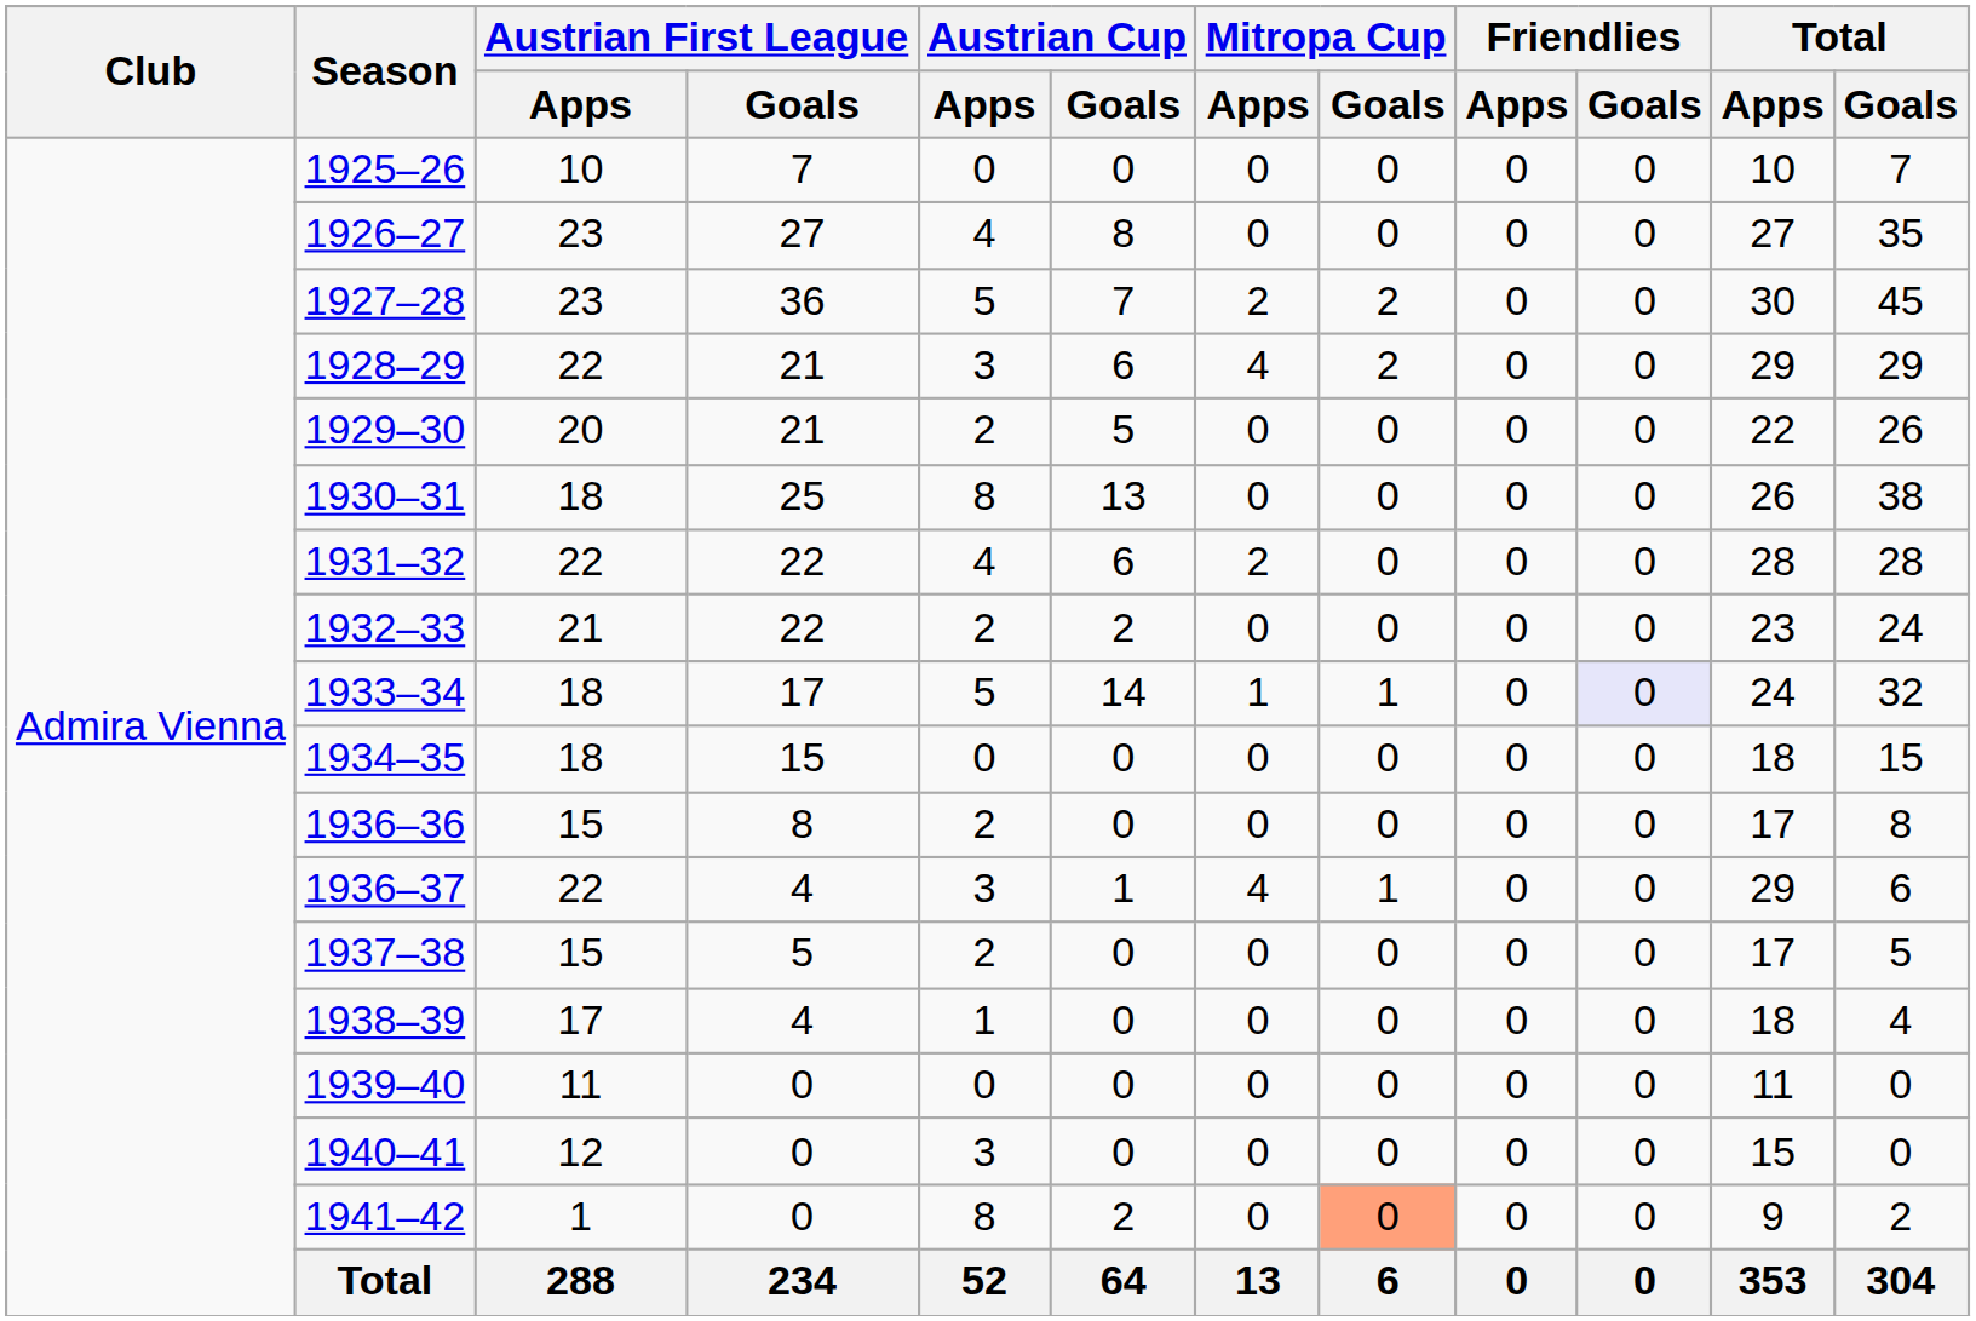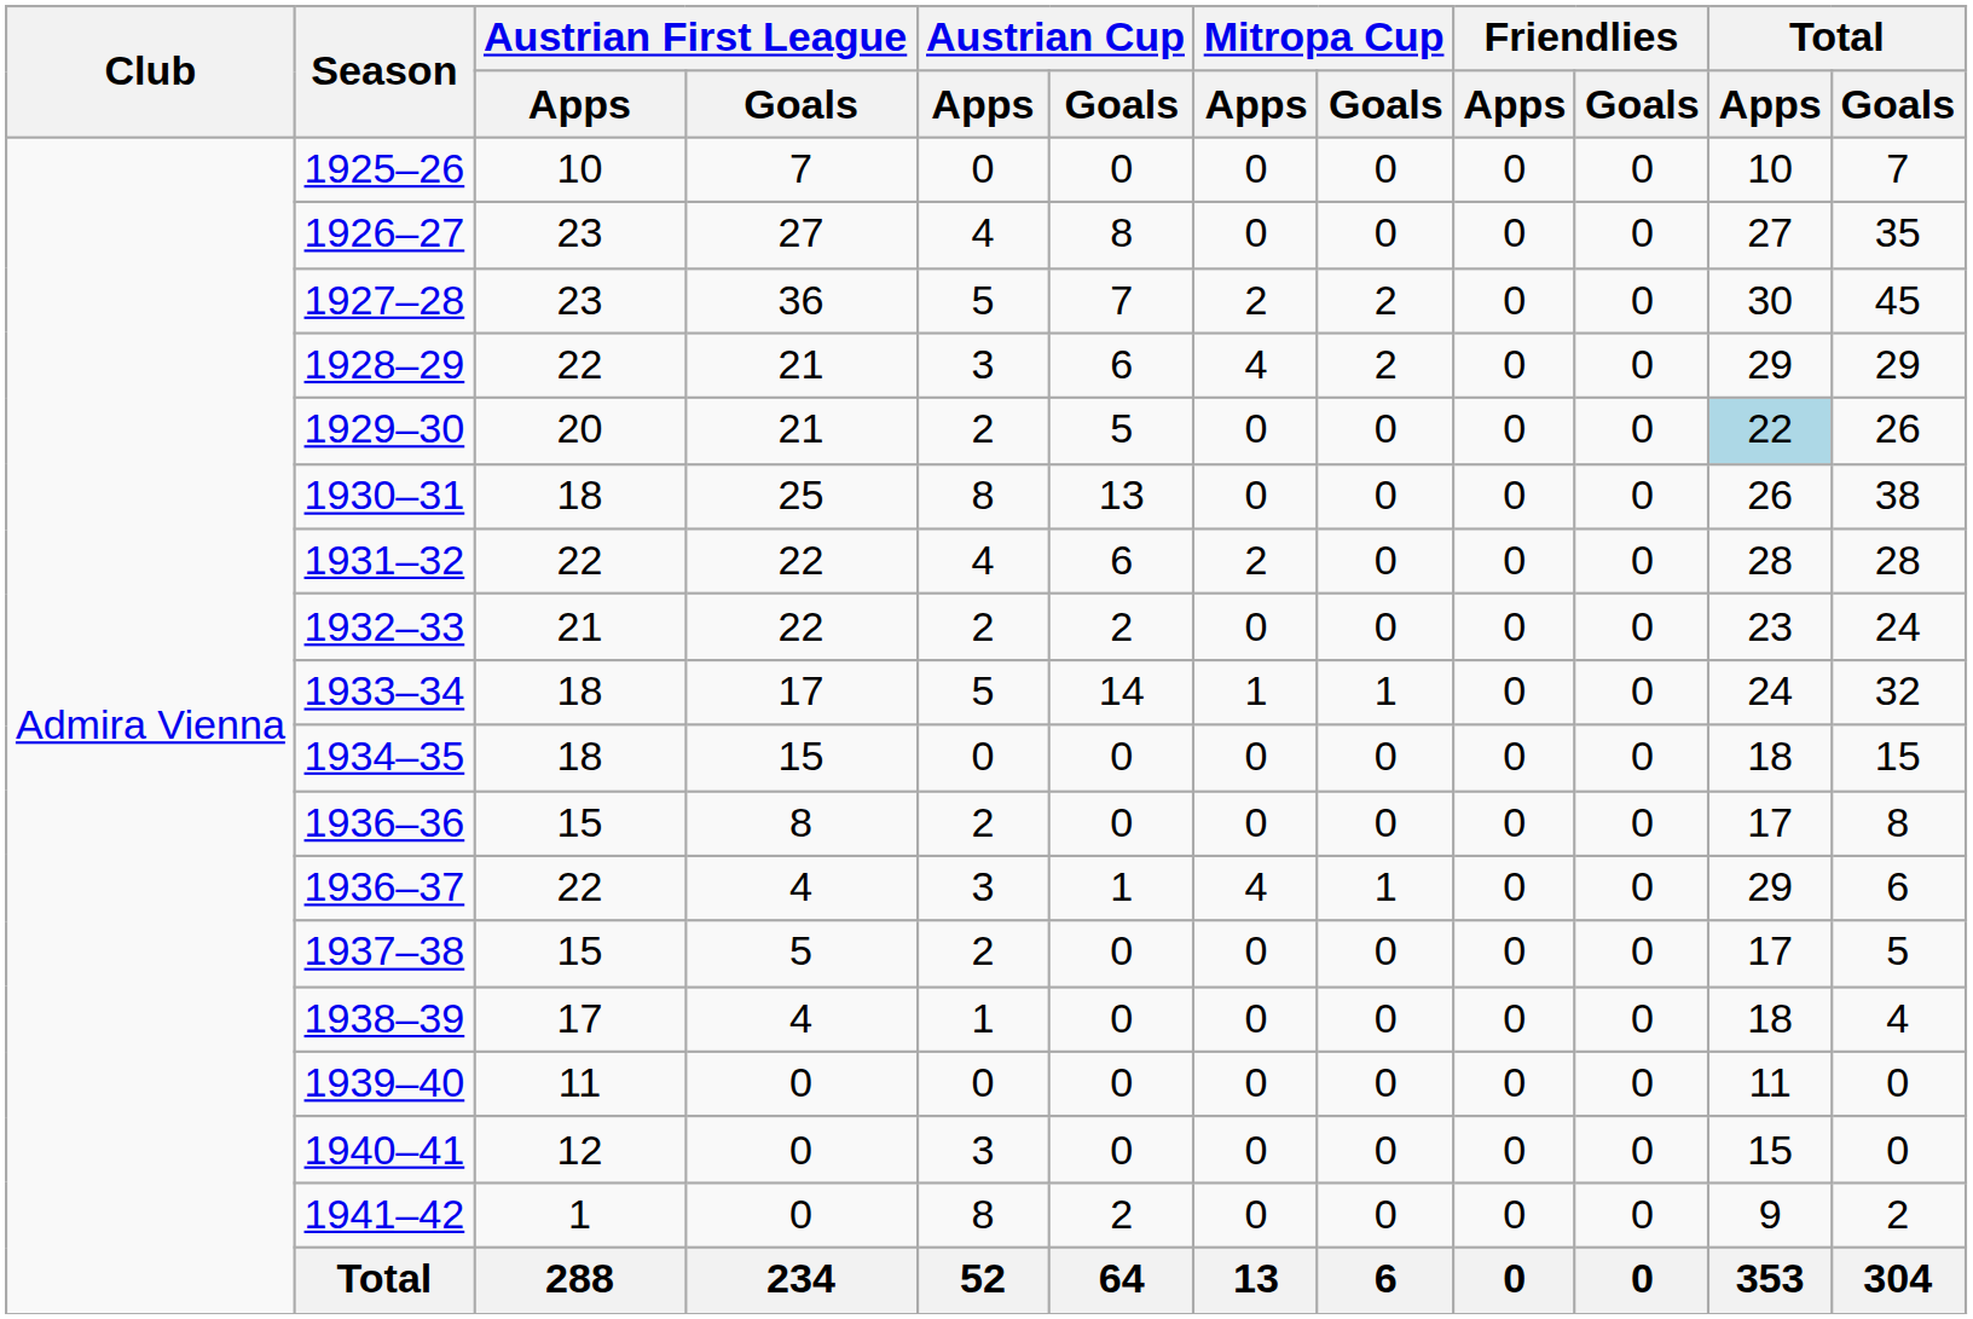1929–30 | Total / Apps: no background -> lightblue background
1933–34 | Friendlies / Goals: lavender background -> no background
1941–42 | Mitropa Cup / Goals: lightsalmon background -> no background
